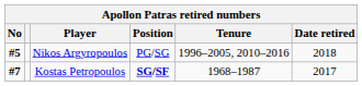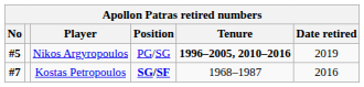Nikos Argyropoulos | Tenure: normal -> bold
Nikos Argyropoulos | Date retired: 2018 -> 2019
Kostas Petropoulos | Date retired: 2017 -> 2016
